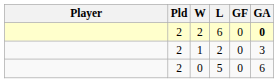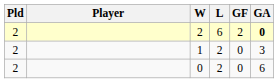columns swapped: Player <-> Pld
row 2 | GF: 0 -> 2
row 4 | L: 5 -> 2
